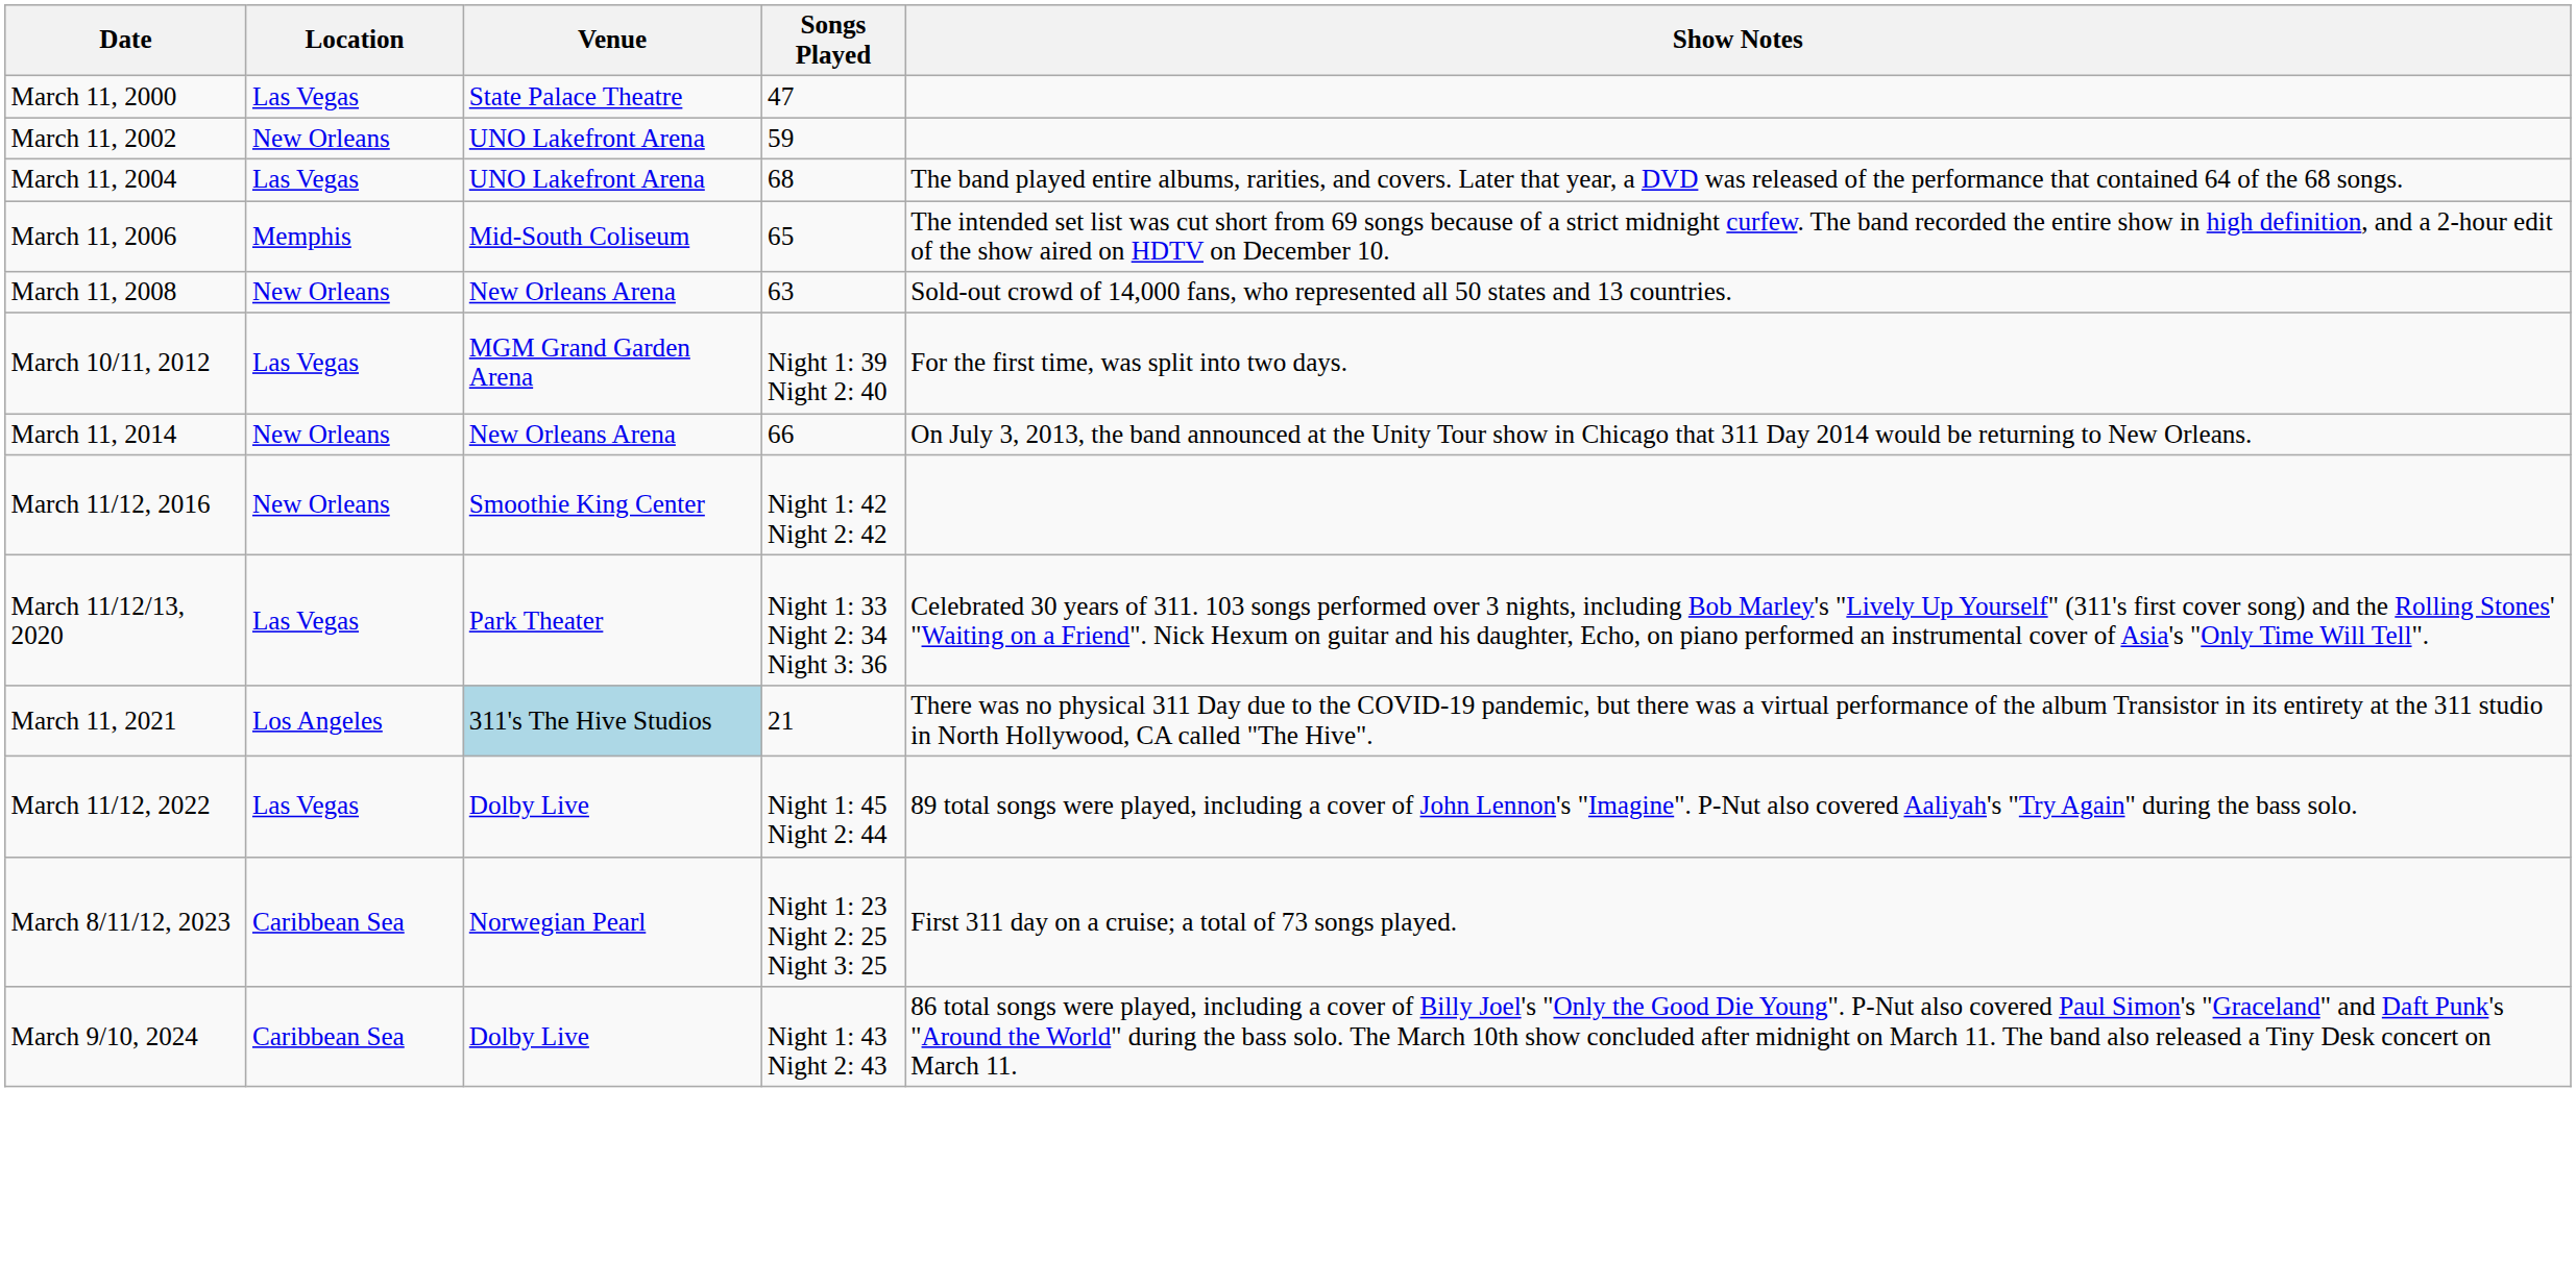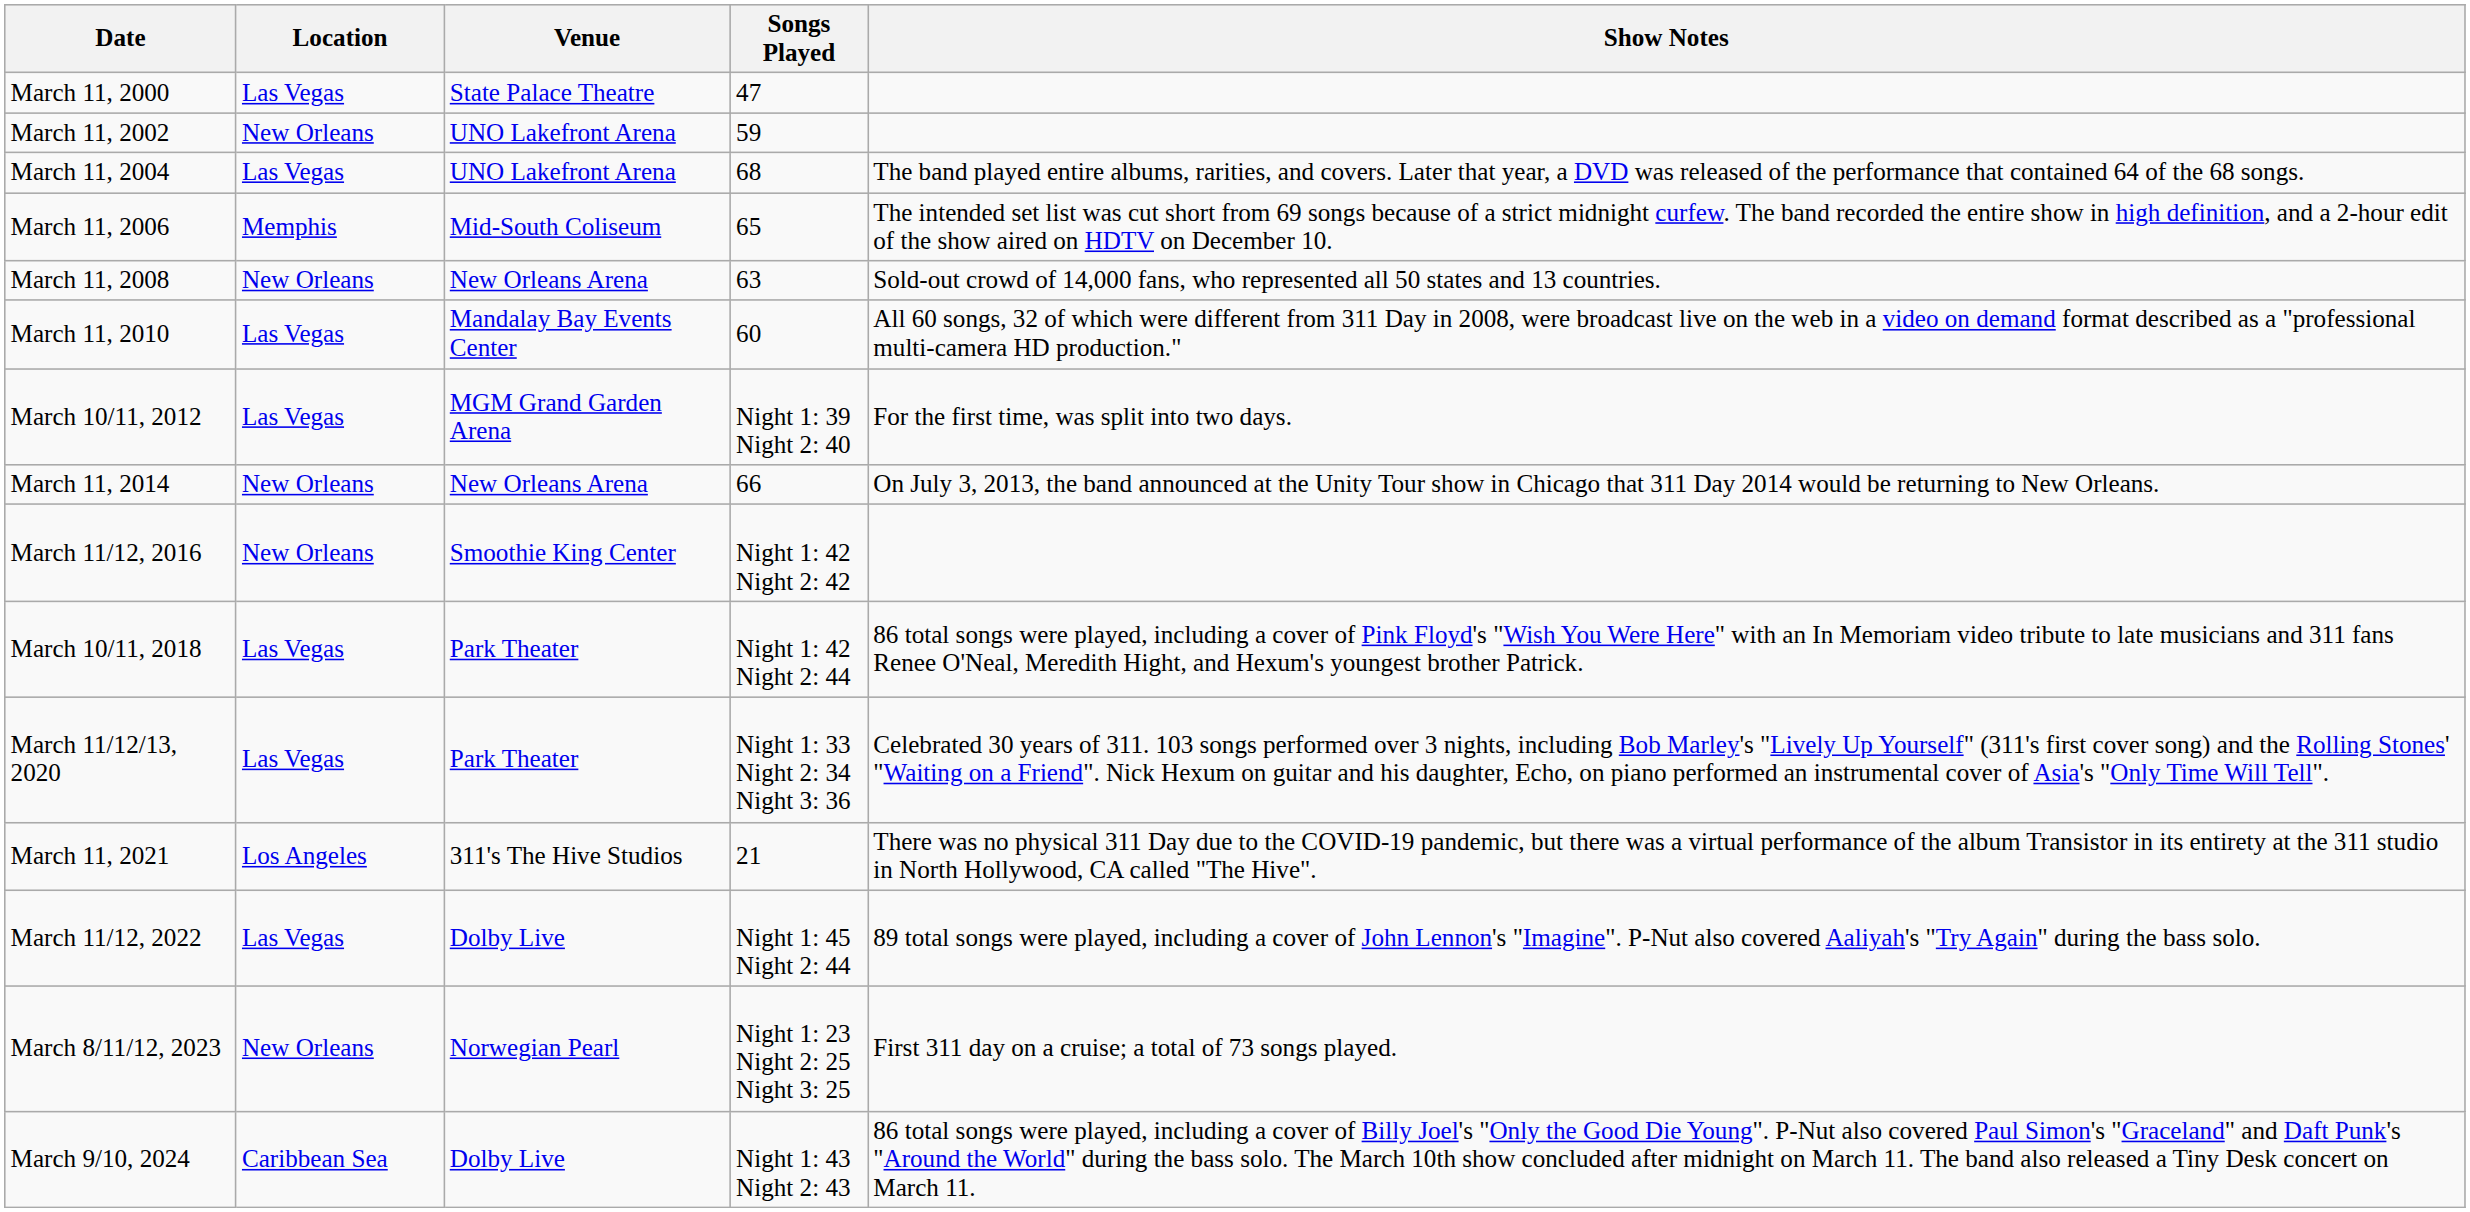+ row: March 11, 2010 | Las Vegas | Mandalay Bay Events Center | 60 | All 60 songs, 32 of which were different from 311 Day in 2008, were broadcast live on the web in a video on demand format described as a "professional multi-camera HD production."
+ row: March 10/11, 2018 | Las Vegas | Park Theater | Night 1: 42 Night 2: 44 | 86 total songs were played, including a cover of Pink Floyd's "Wish You Were Here" with an In Memoriam video tribute to late musicians and 311 fans Renee O'Neal, Meredith Hight, and Hexum's youngest brother Patrick.
March 11, 2021 | Venue: lightblue background -> no background
March 8/11/12, 2023 | Location: Caribbean Sea -> New Orleans
